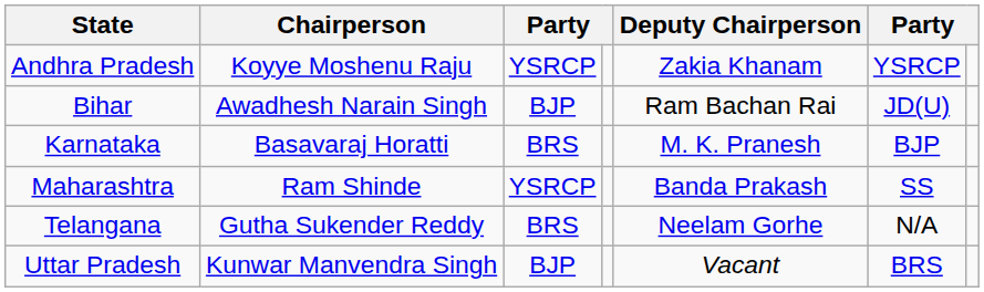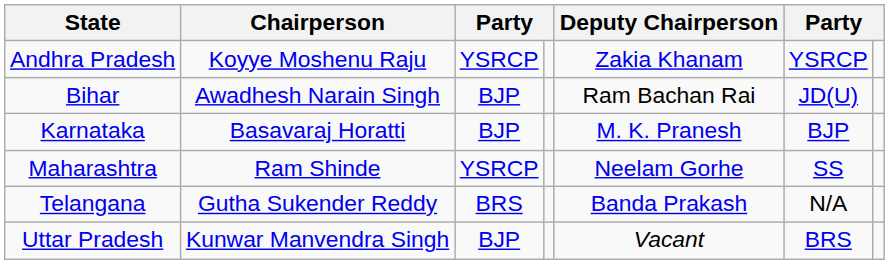Karnataka | column 3: BRS -> BJP
Maharashtra | Deputy Chairperson: Banda Prakash -> Neelam Gorhe
Telangana | Deputy Chairperson: Neelam Gorhe -> Banda Prakash
